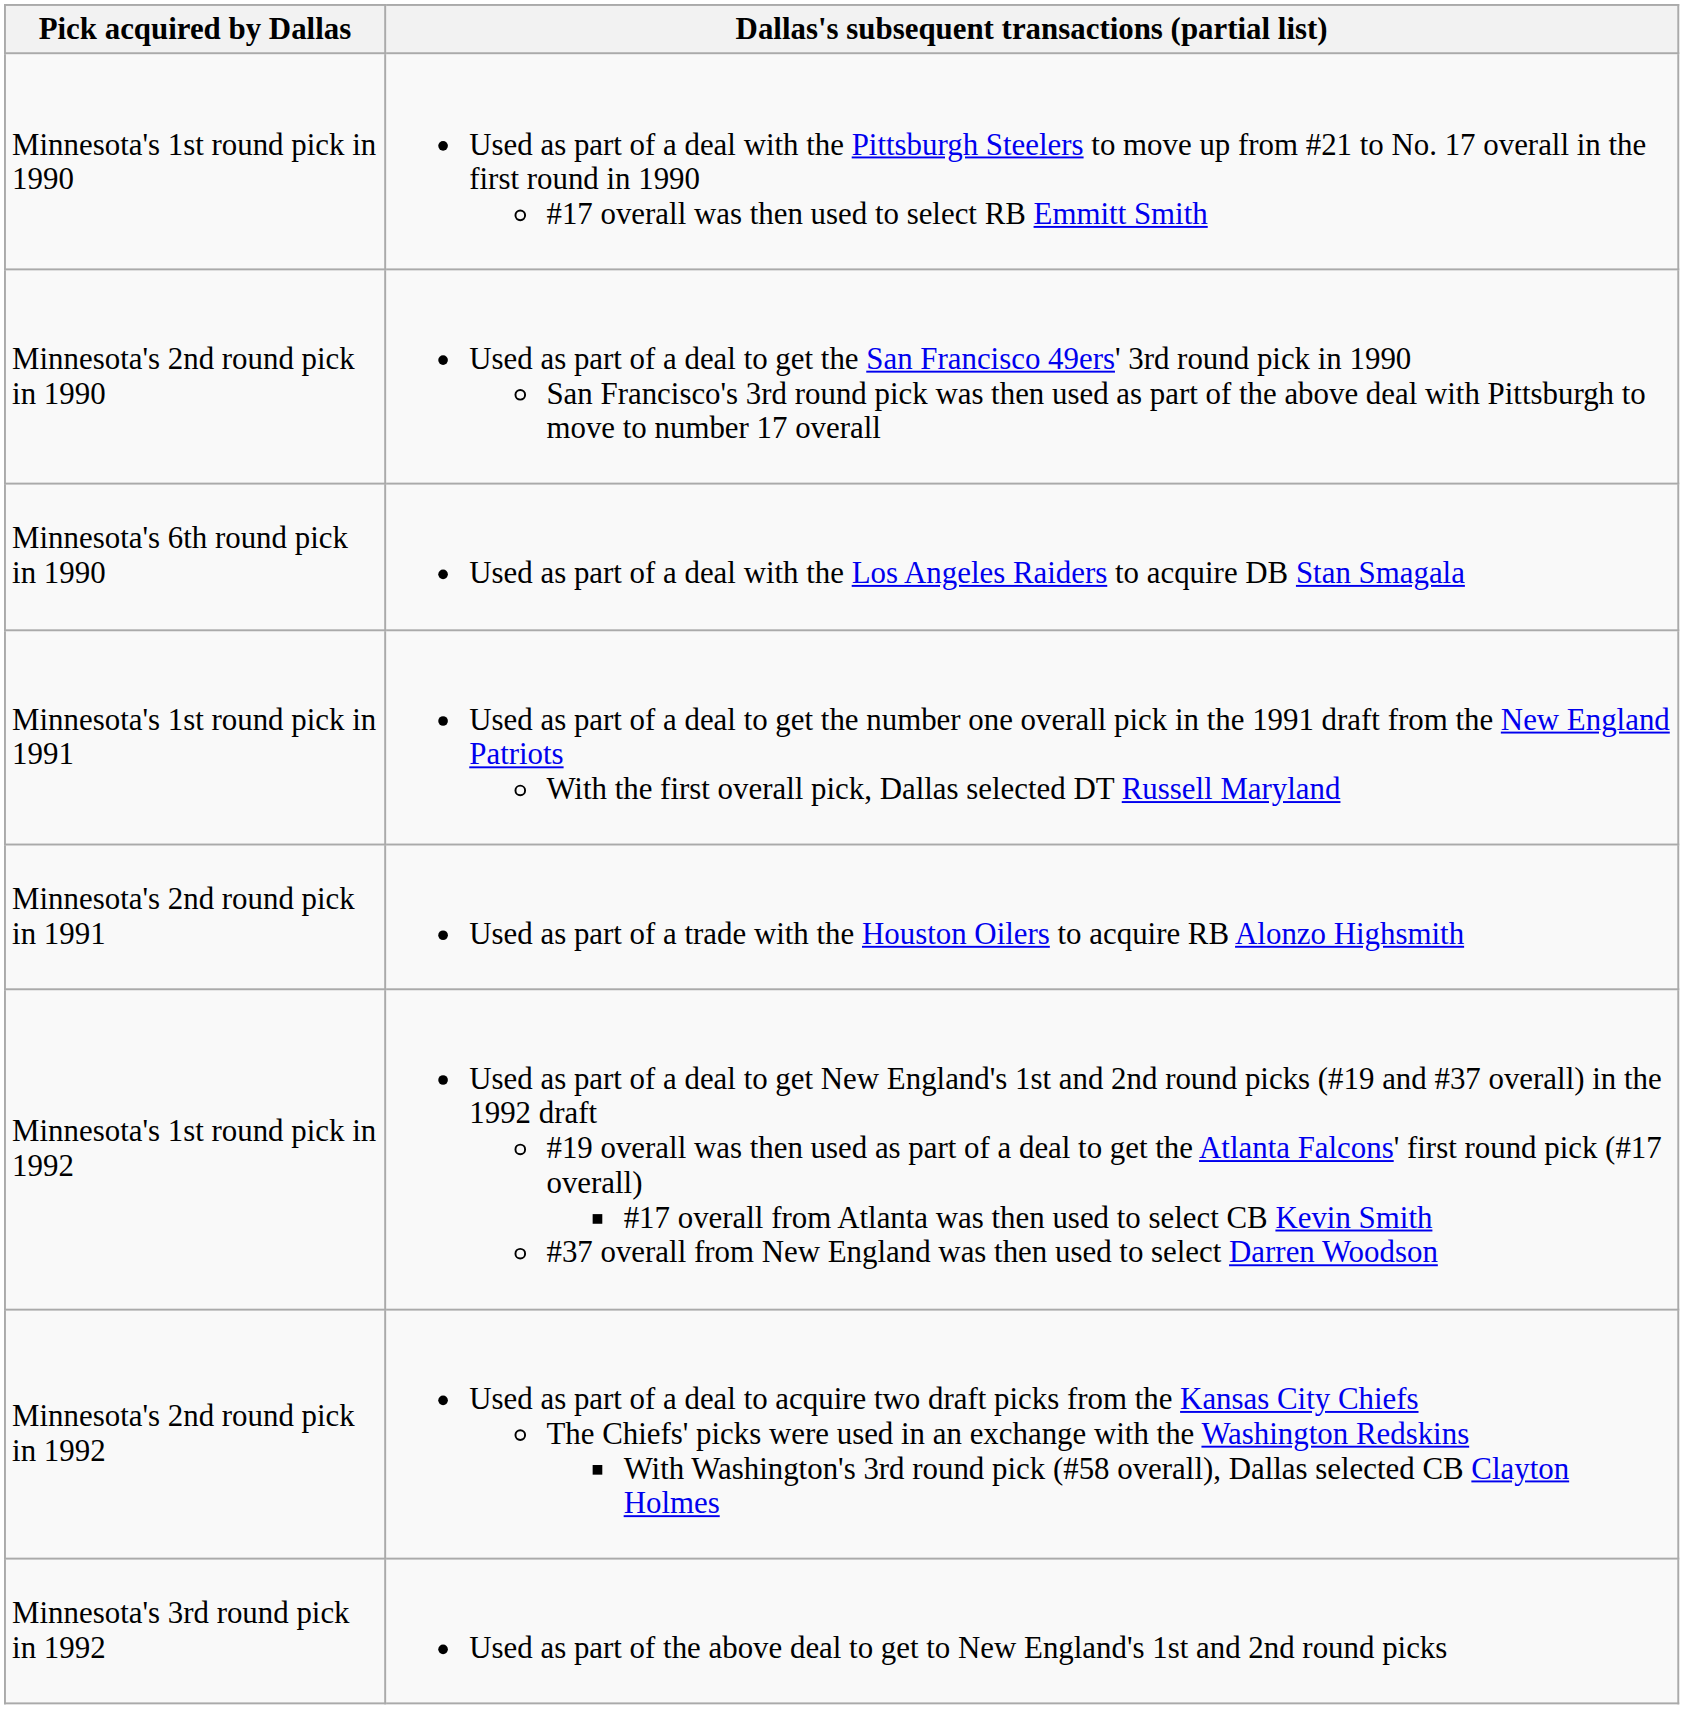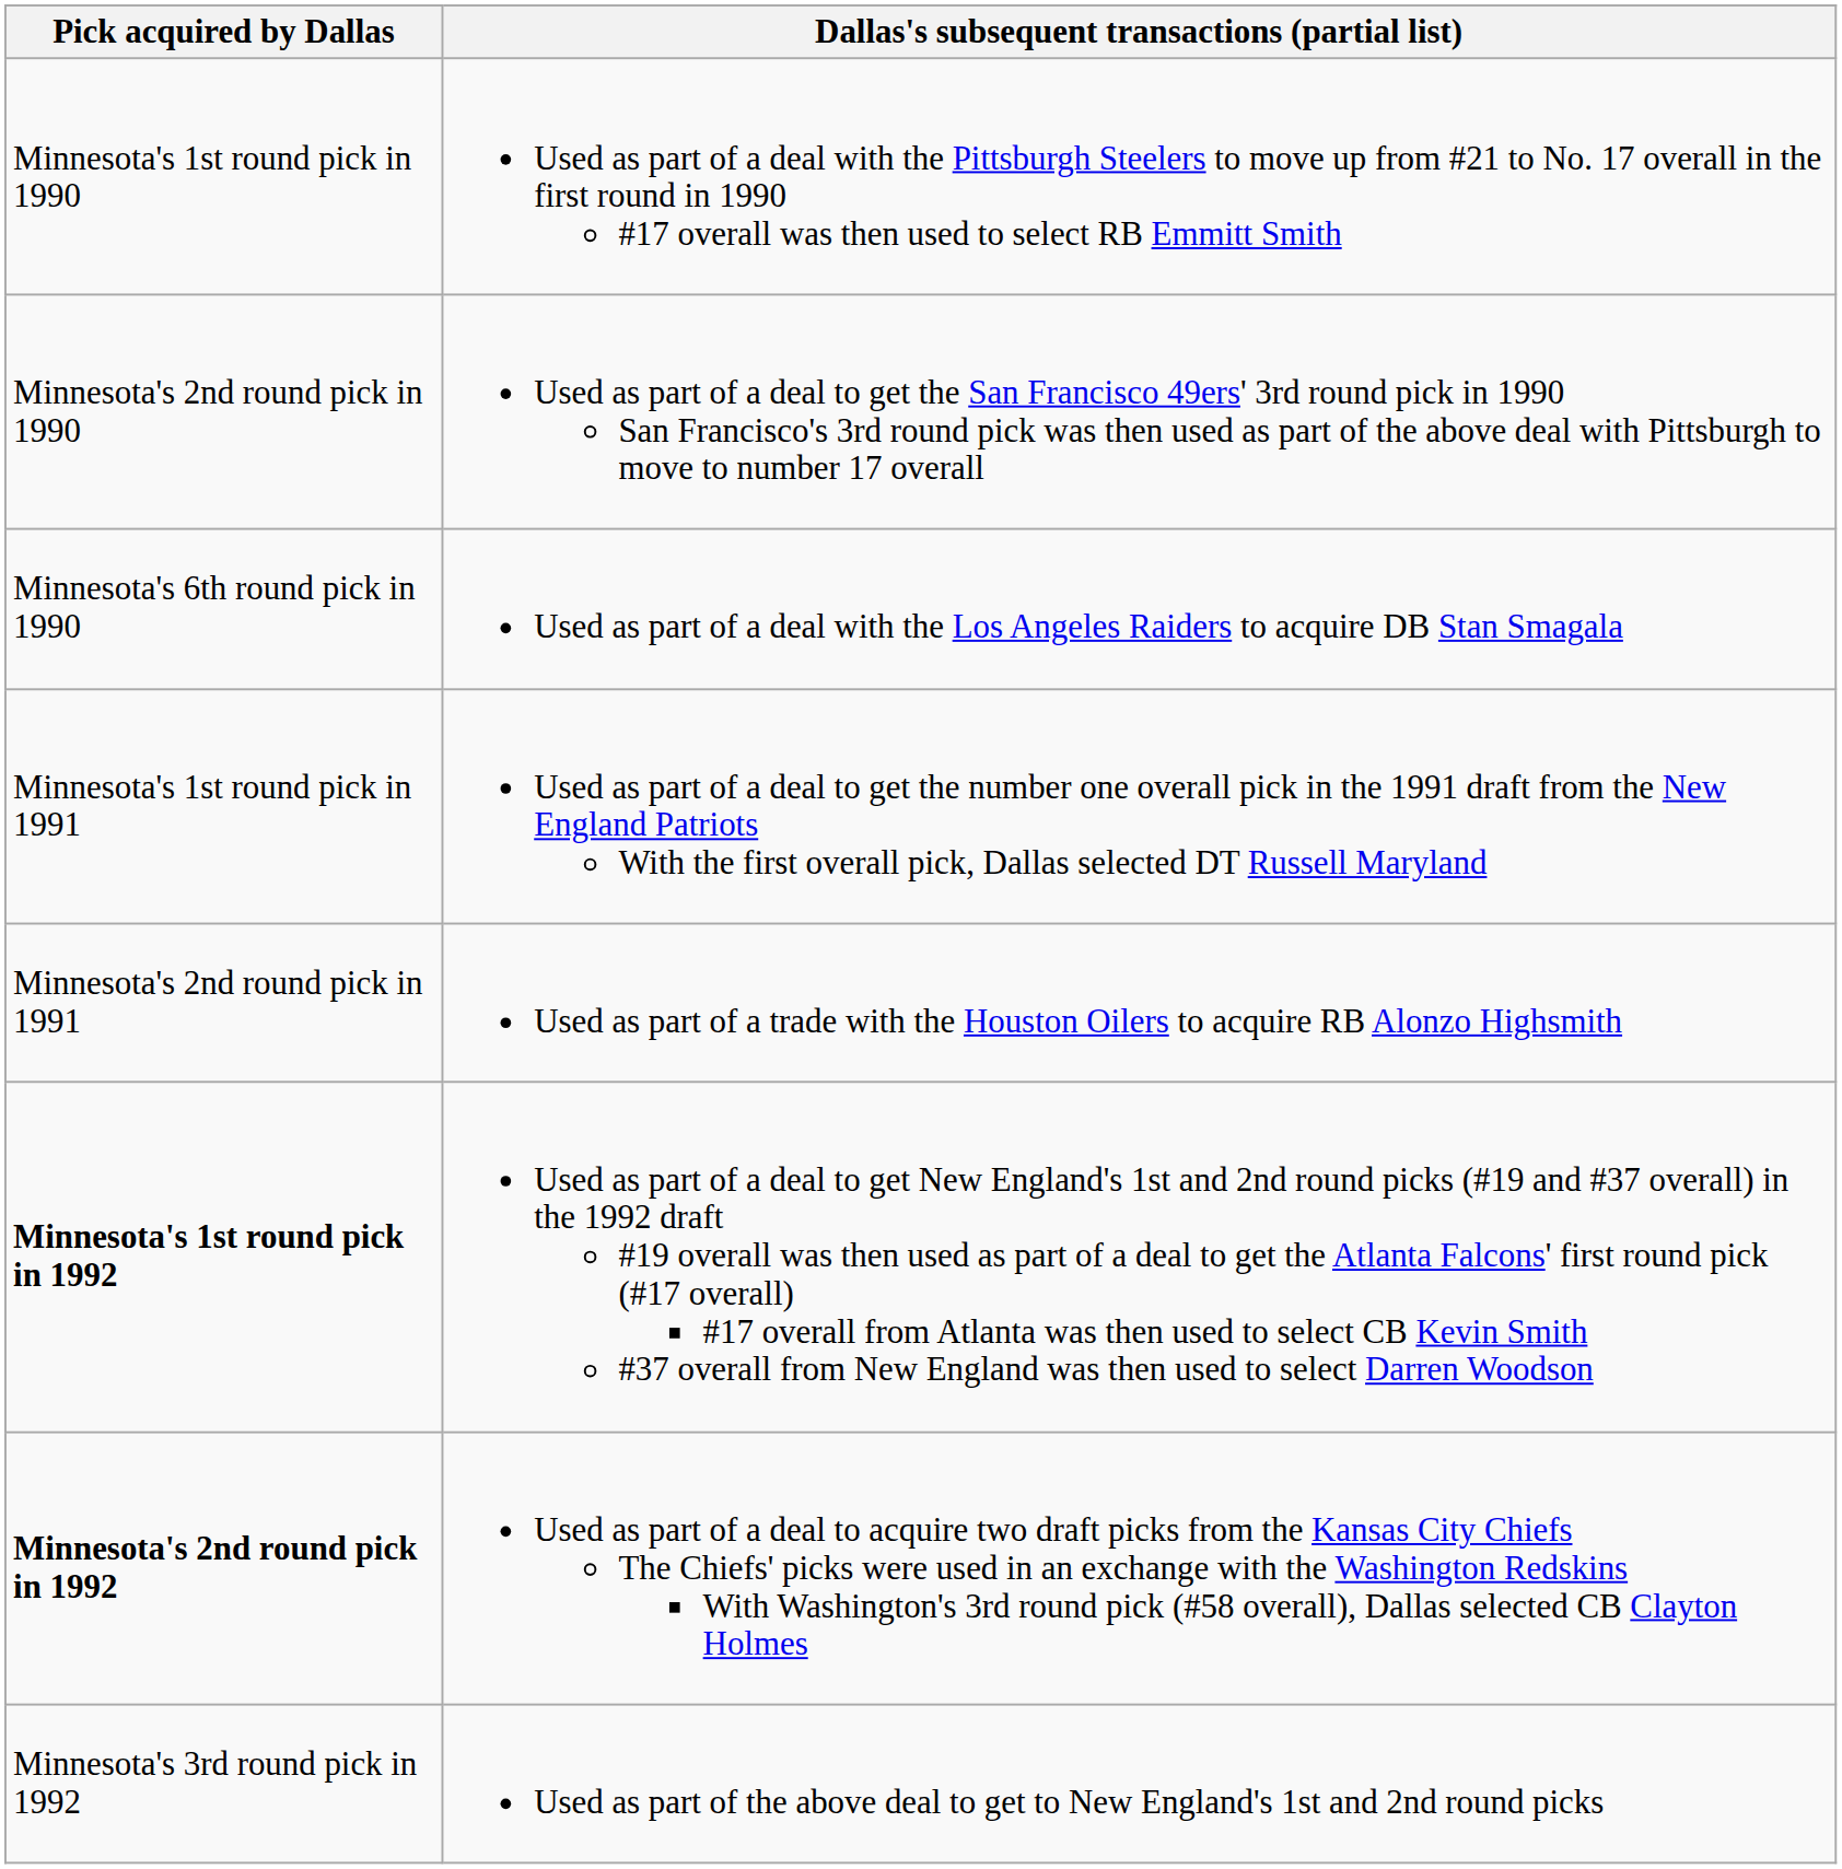Minnesota's 1st round pick in 1992 | Pick acquired by Dallas: normal -> bold
Minnesota's 2nd round pick in 1992 | Pick acquired by Dallas: normal -> bold
